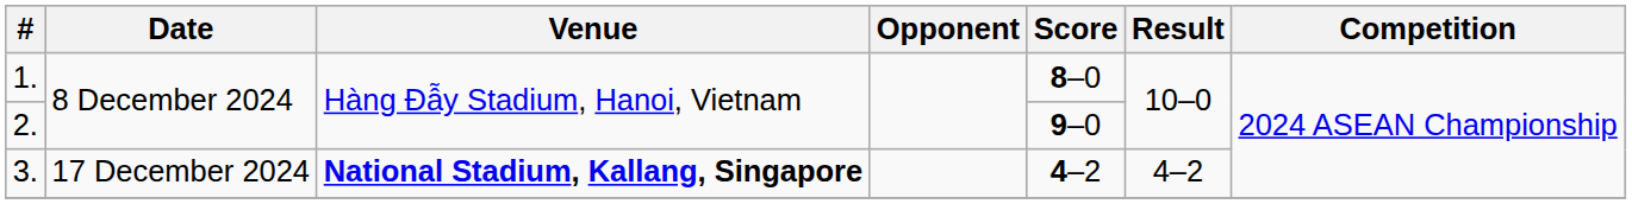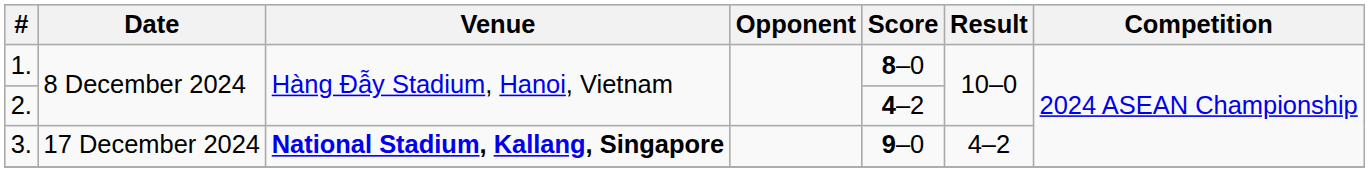2. | Score: 9–0 -> 4–2
3. | Score: 4–2 -> 9–0
